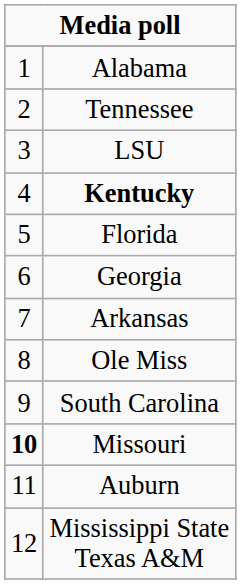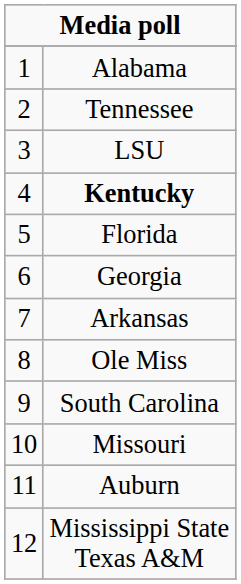Missouri | column 1: bold -> normal
